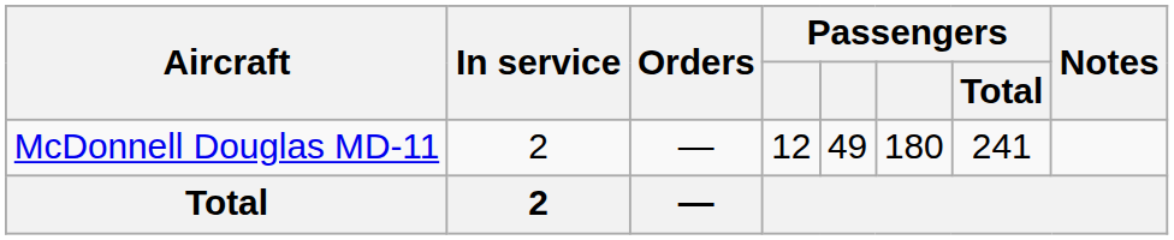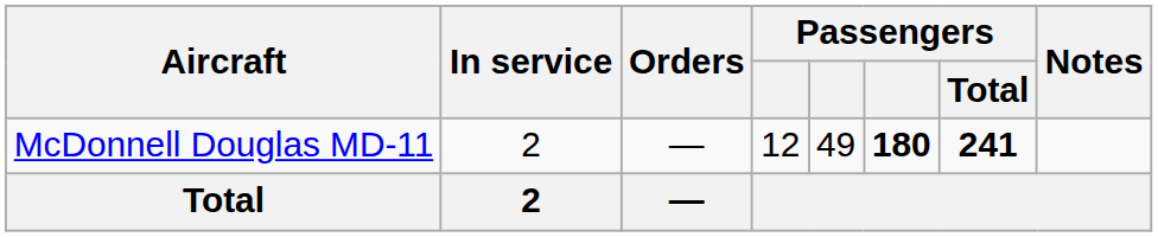McDonnell Douglas MD-11 | column 6: normal -> bold
McDonnell Douglas MD-11 | Passengers / Total: normal -> bold
